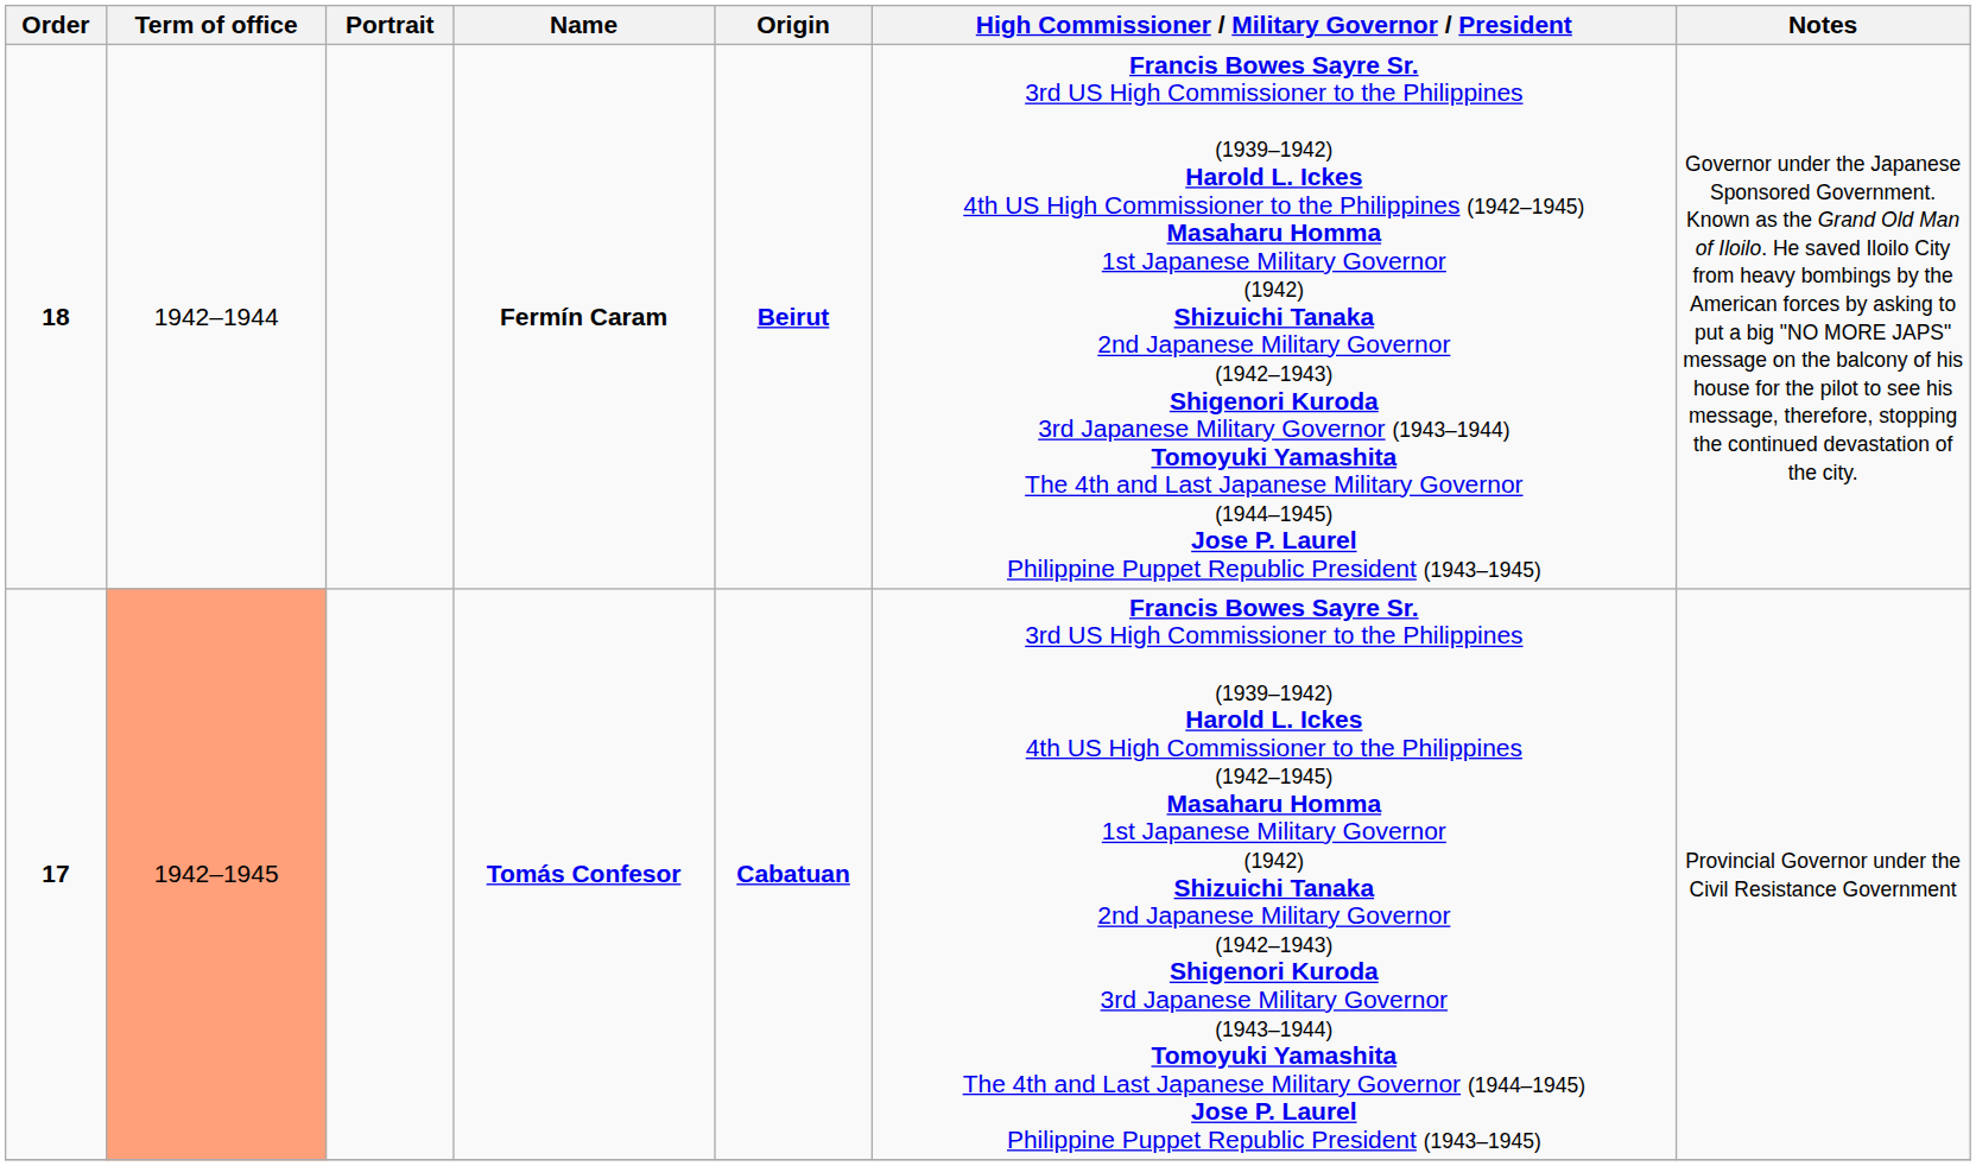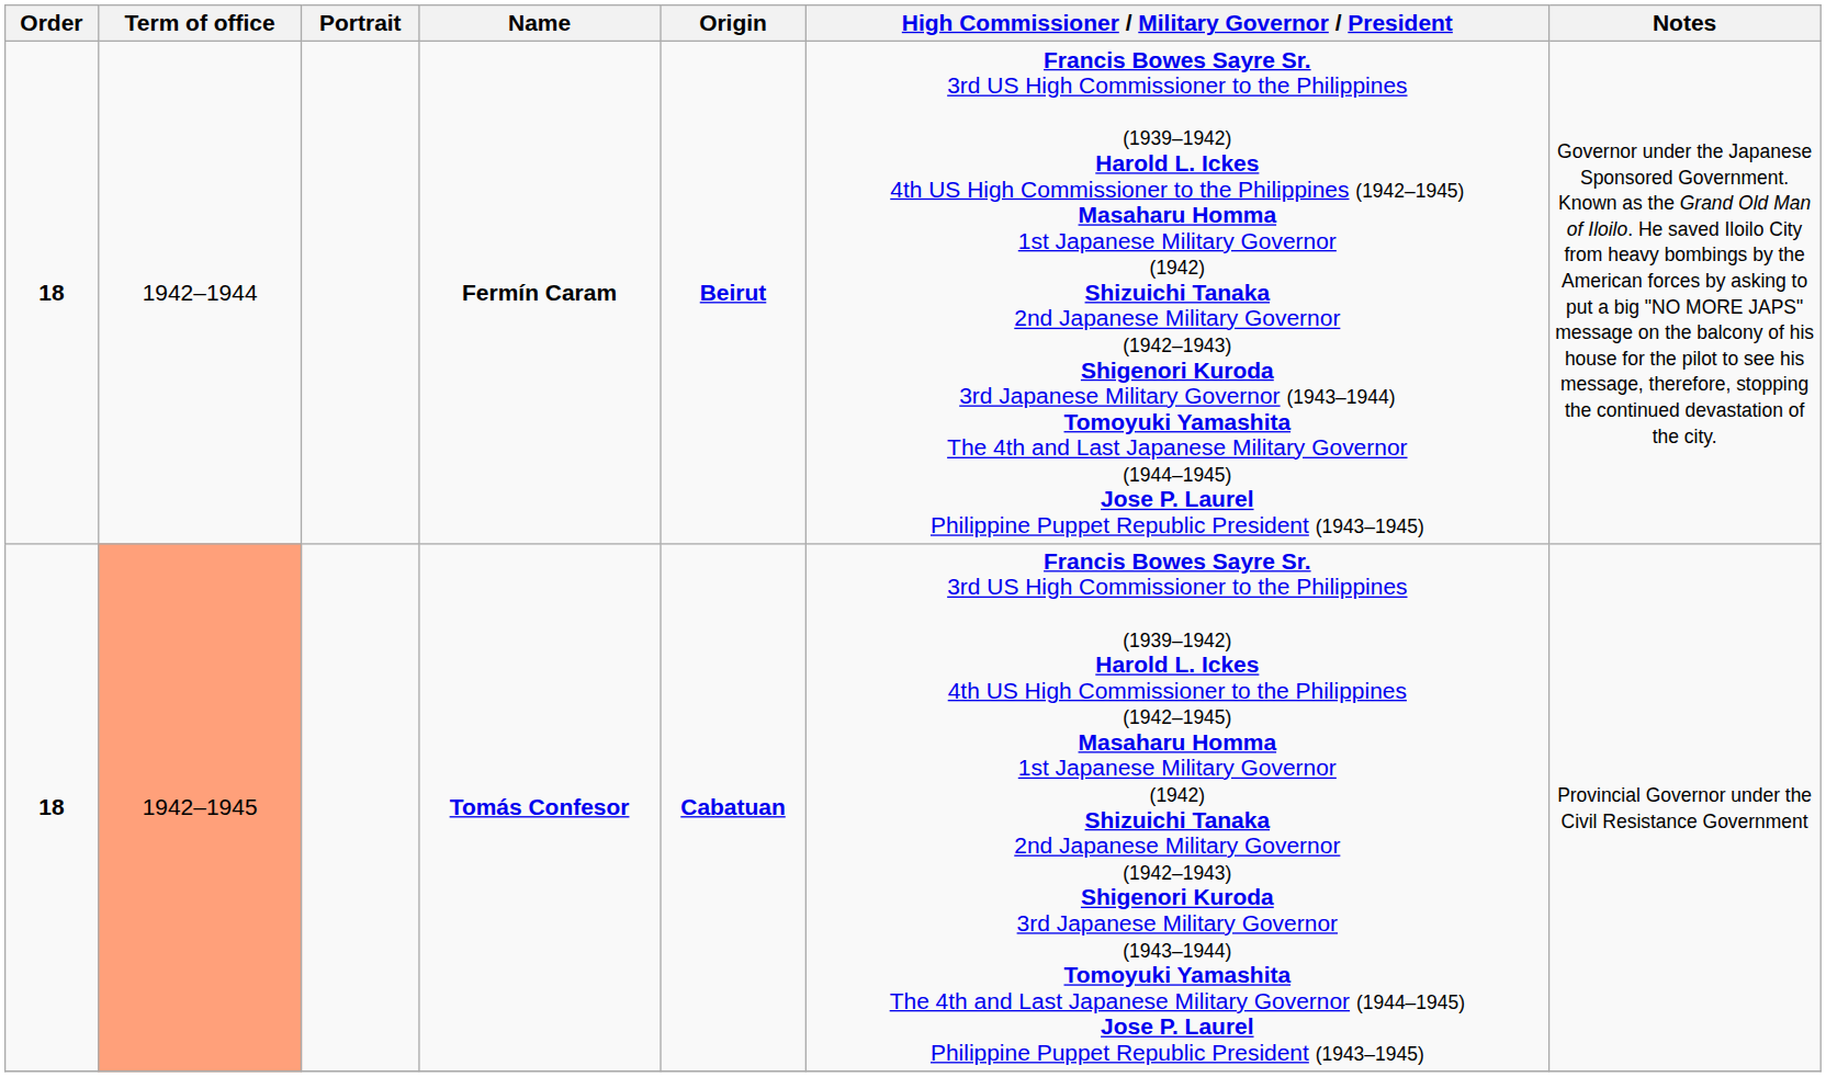Tomás Confesor | Order: 17 -> 18
